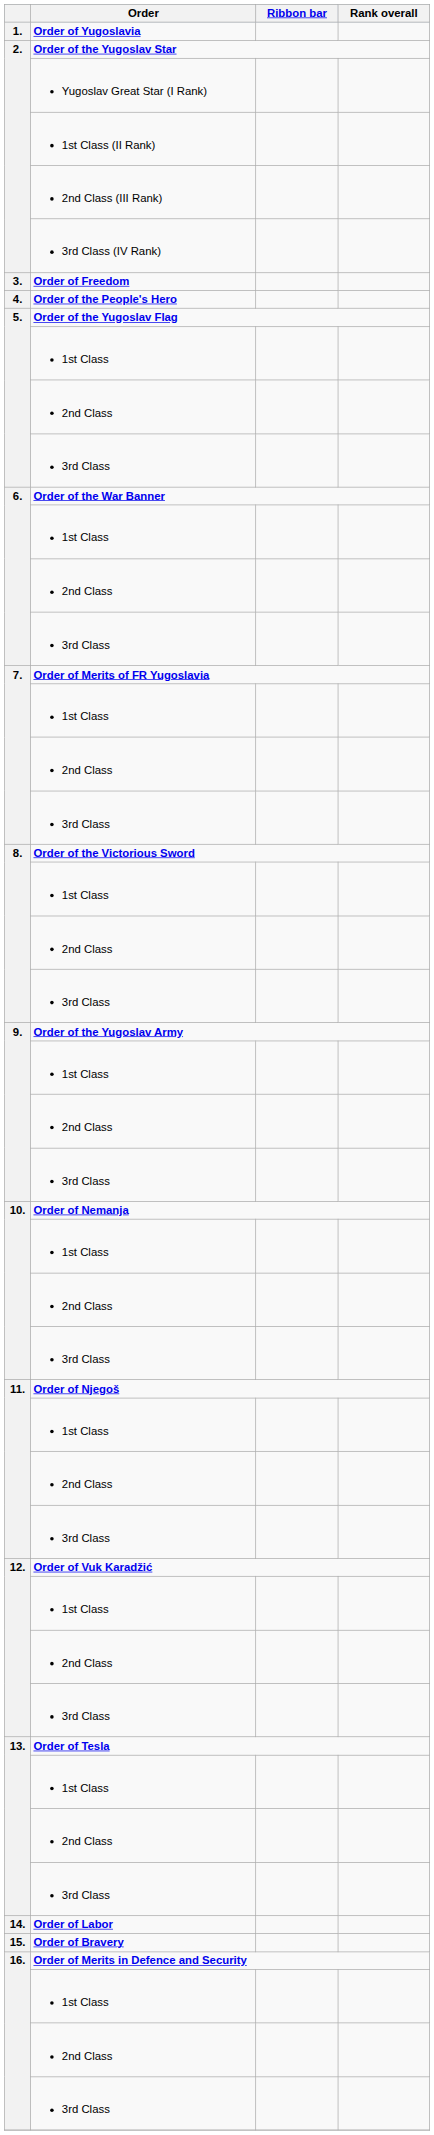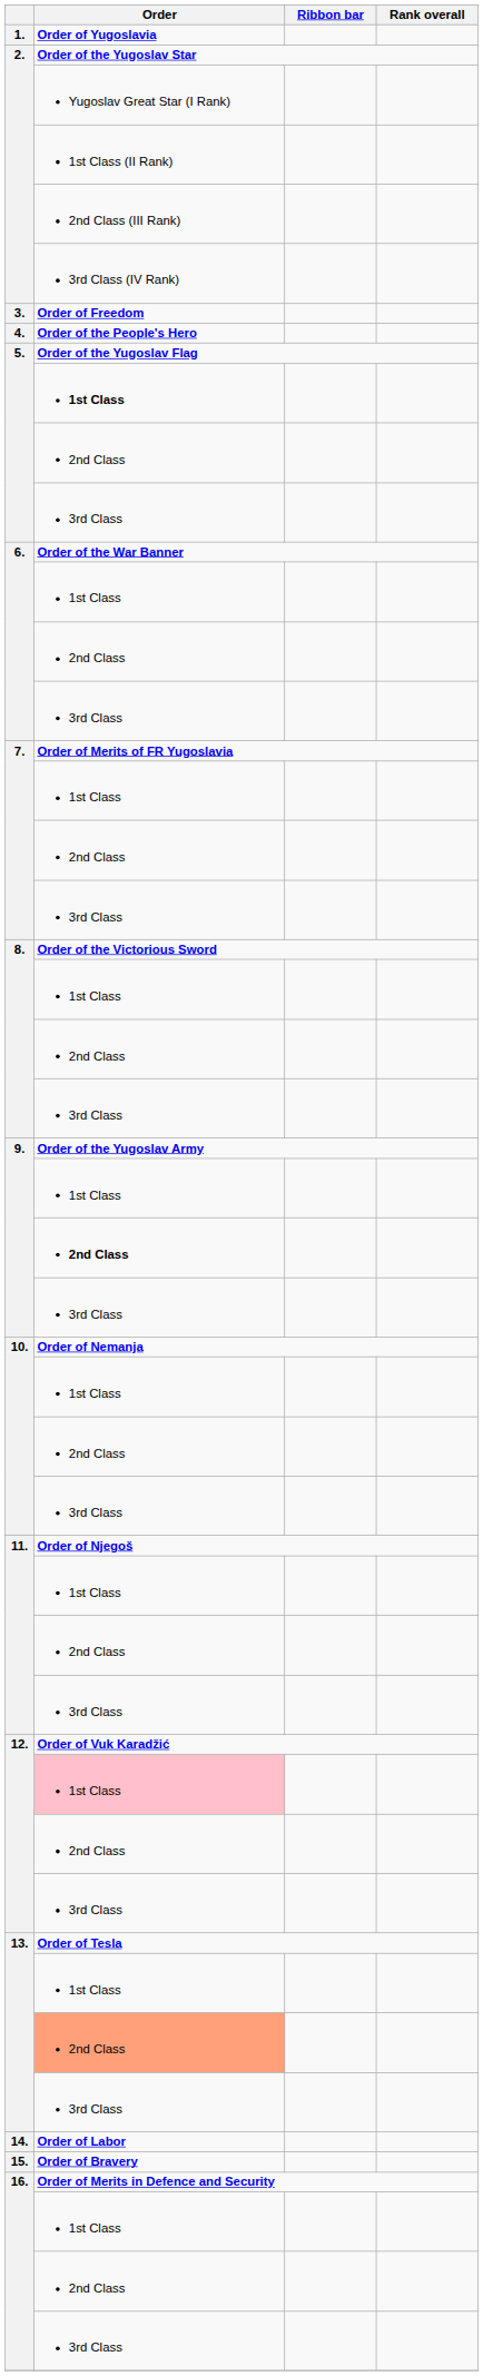5. / 1st Class | Order: normal -> bold
9. / 2nd Class | Order: normal -> bold
12. / 1st Class | Order: no background -> pink background
13. / 2nd Class | Order: no background -> lightsalmon background
